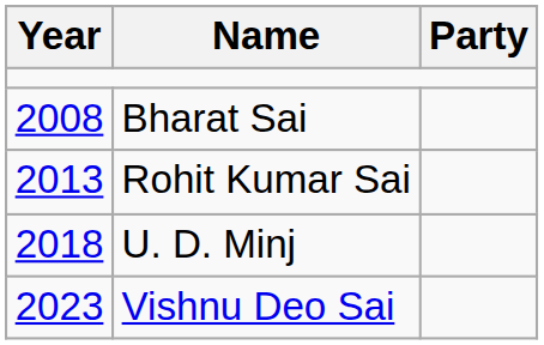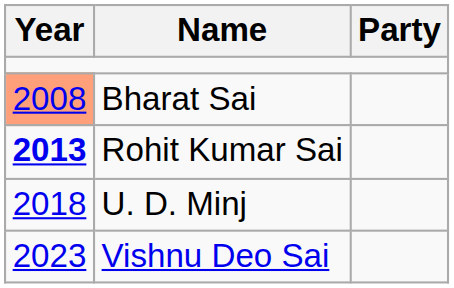Bharat Sai | Year: no background -> lightsalmon background
Rohit Kumar Sai | Year: normal -> bold
